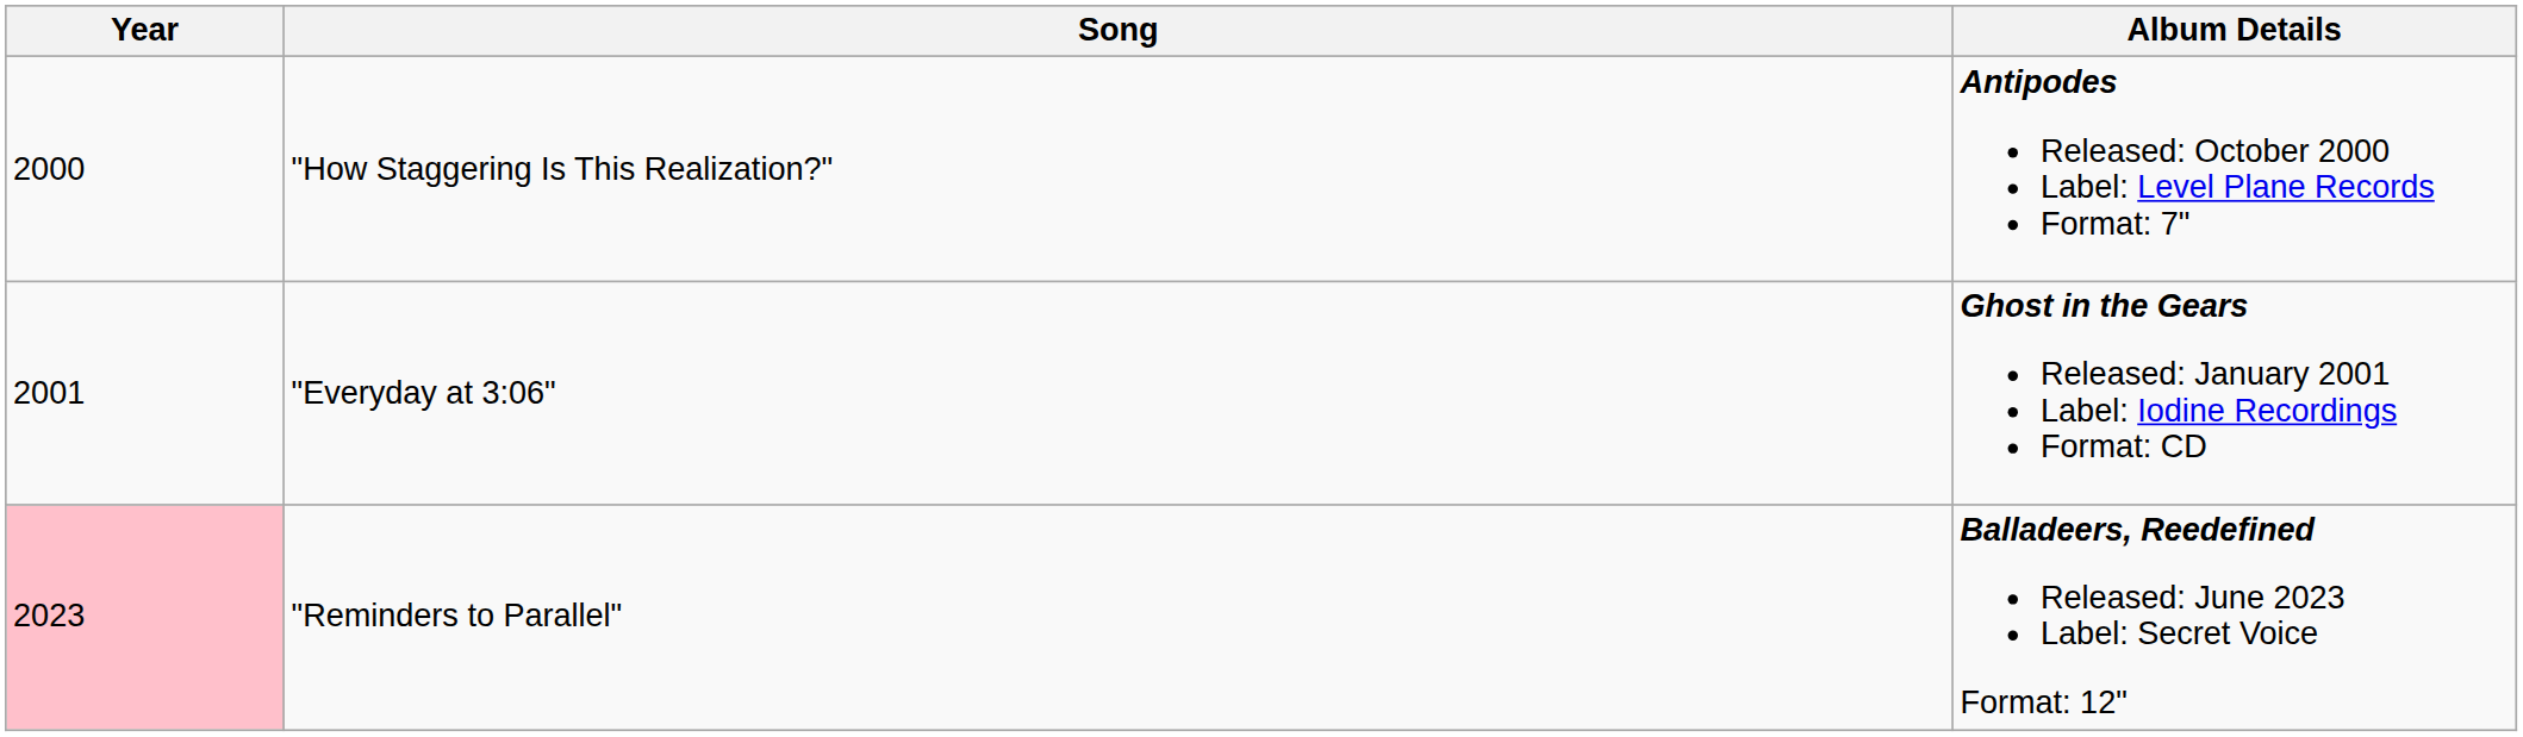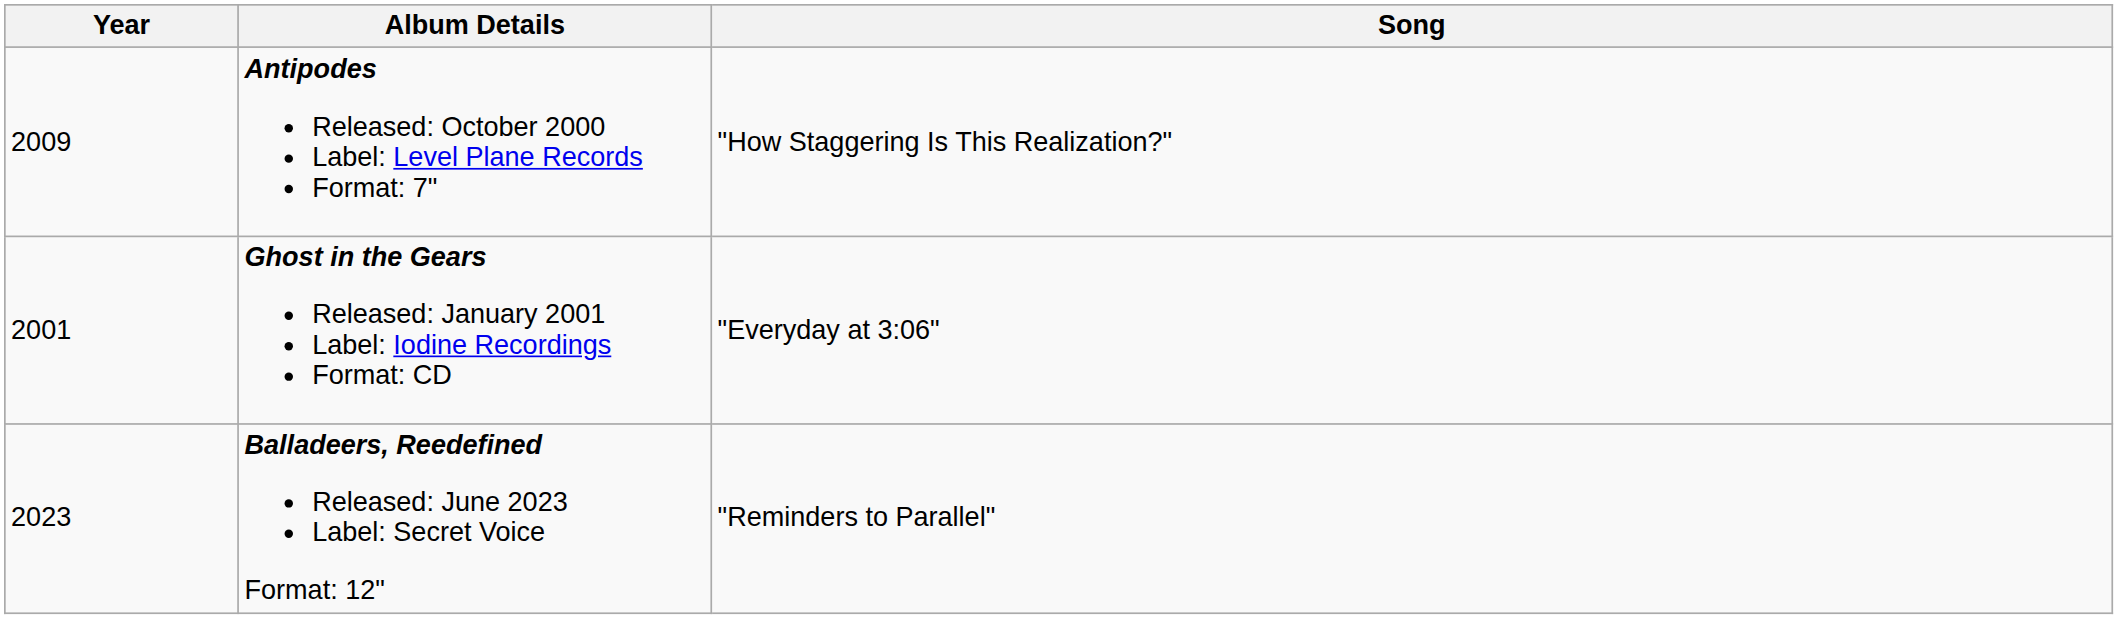columns swapped: Album Details <-> Song
row 2 | Year: 2000 -> 2009
row 4 | Year: pink background -> no background
